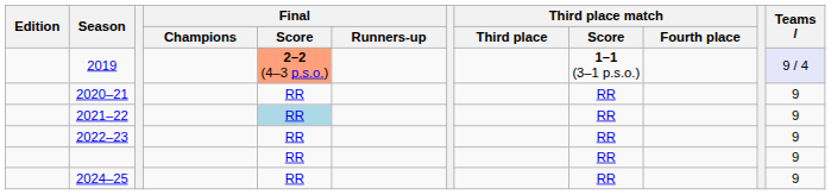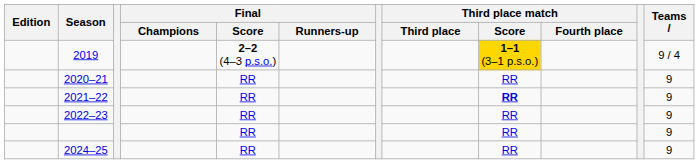2019 | Final / Score: lightsalmon background -> no background
2019 | Third place match / Score: no background -> gold background
2019 | Teams: lavender background -> no background
2021–22 | Final / Score: lightblue background -> no background
2021–22 | Third place match / Score: normal -> bold
